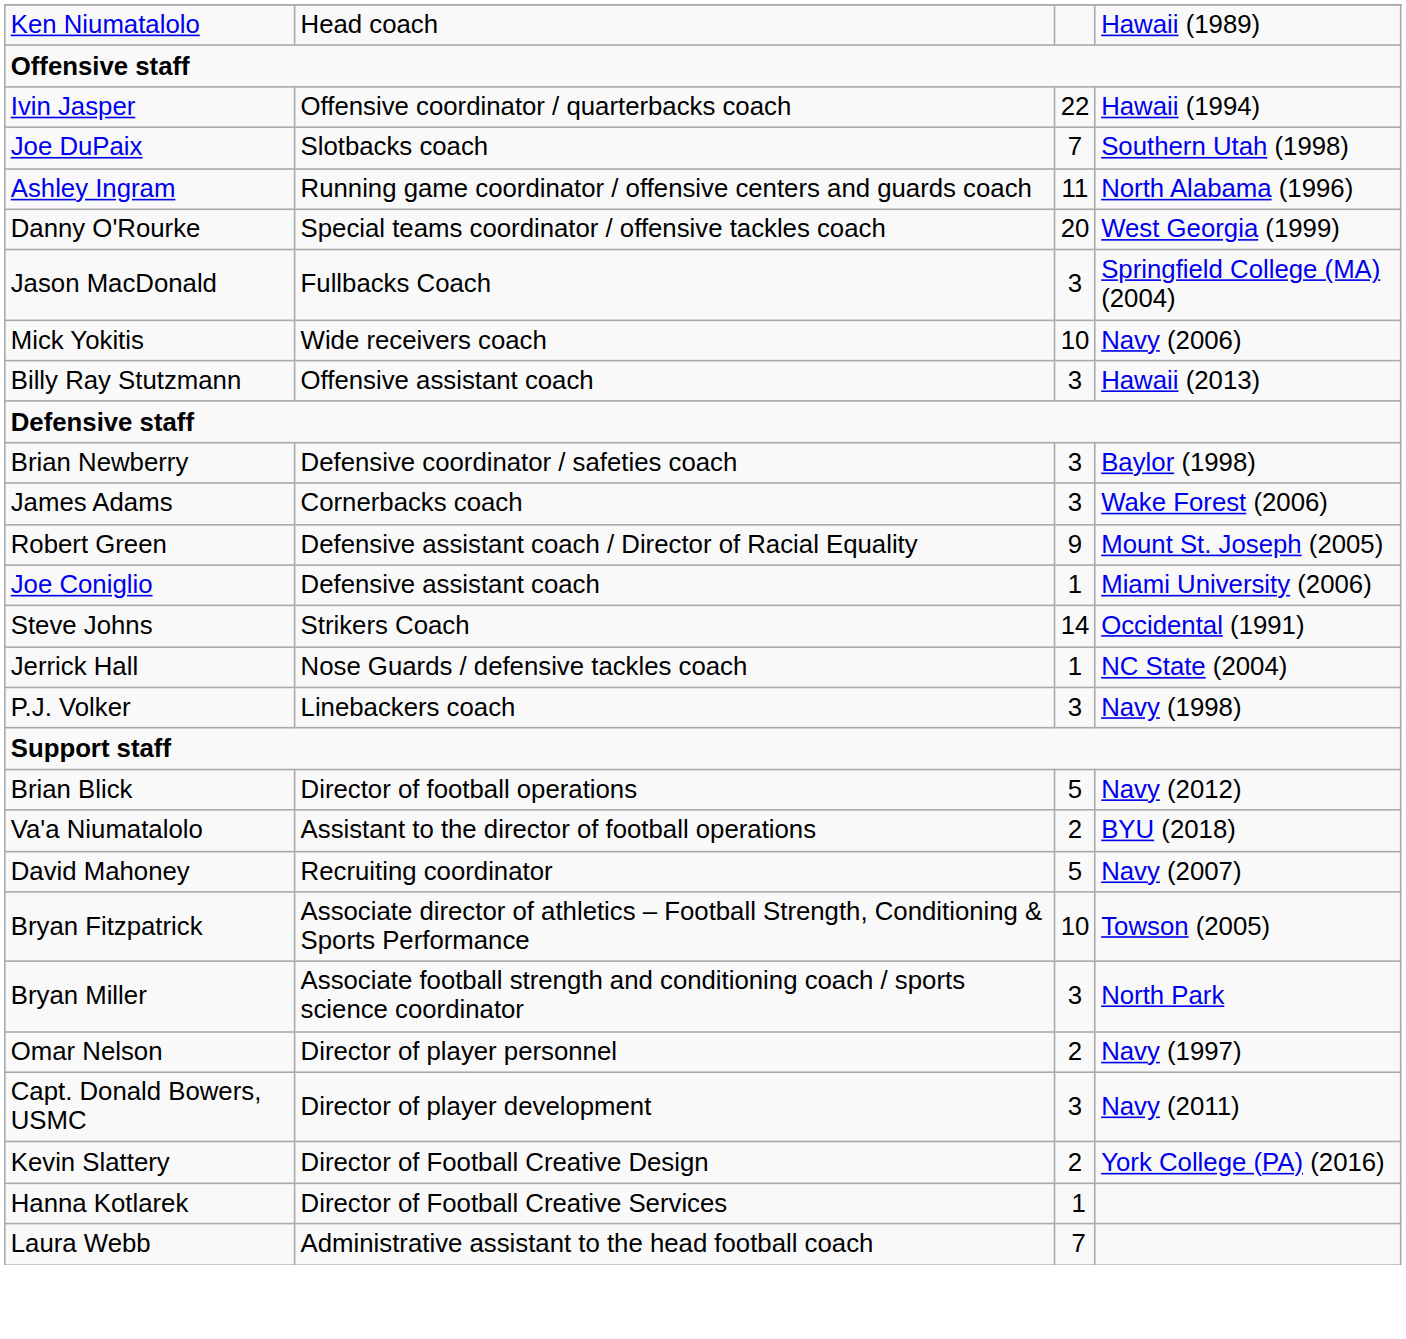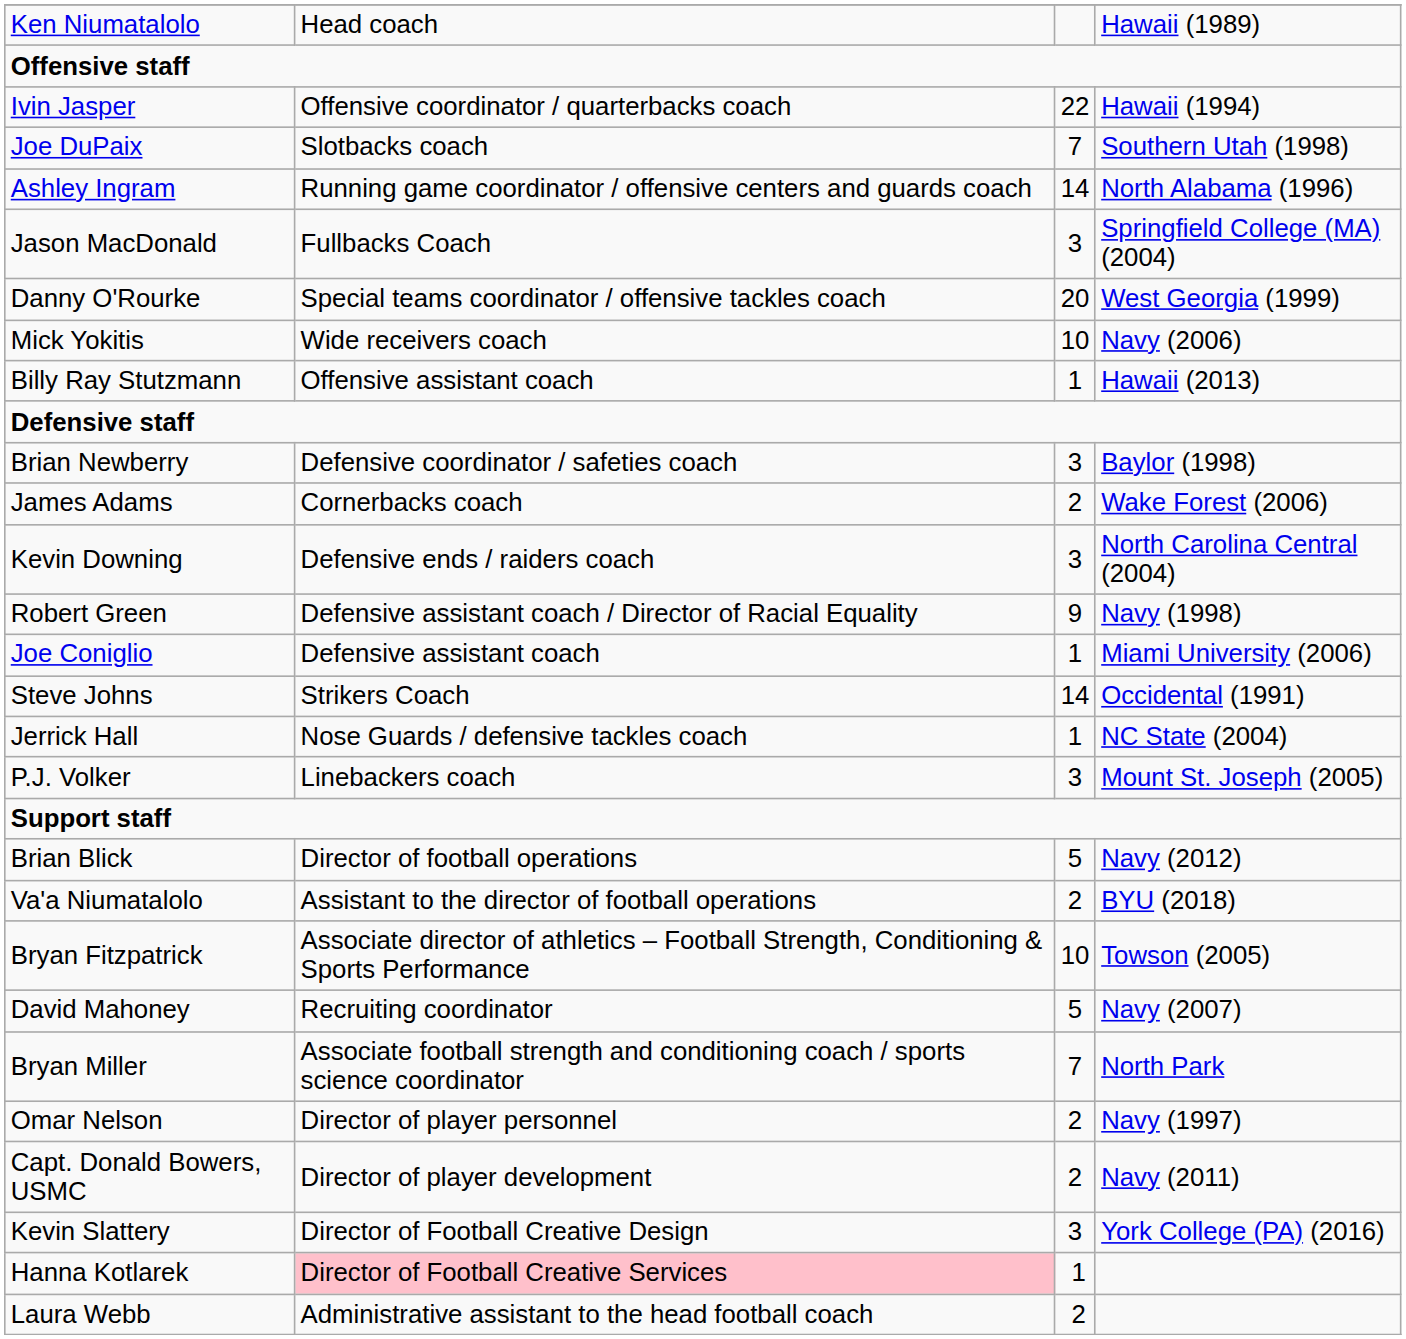Ashley Ingram | column 3: 11 -> 14
rows swapped: Jason MacDonald <-> Danny O'Rourke
Billy Ray Stutzmann | column 3: 3 -> 1
James Adams | column 3: 3 -> 2
+ row: Kevin Downing | Defensive ends / raiders coach | 3 | North Carolina Central (2004)
Robert Green | column 4: Mount St. Joseph (2005) -> Navy (1998)
P.J. Volker | column 4: Navy (1998) -> Mount St. Joseph (2005)
rows swapped: Bryan Fitzpatrick <-> David Mahoney
Bryan Miller | column 3: 3 -> 7
Capt. Donald Bowers, USMC | column 3: 3 -> 2
Kevin Slattery | column 3: 2 -> 3
Hanna Kotlarek | column 2: no background -> pink background
Laura Webb | column 3: 7 -> 2
